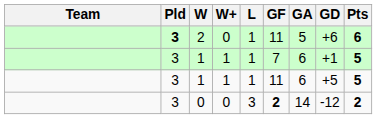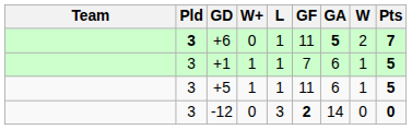columns swapped: W <-> GD
row 2 | GA: normal -> bold
row 2 | Pts: 6 -> 7
row 5 | Pts: 2 -> 0
